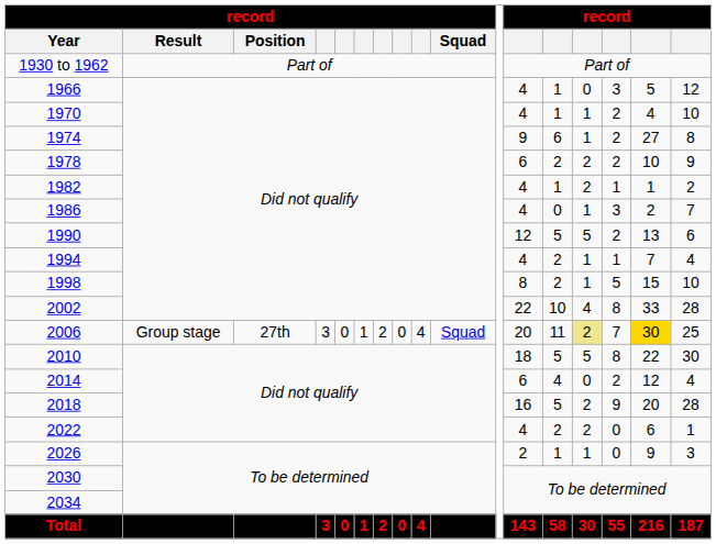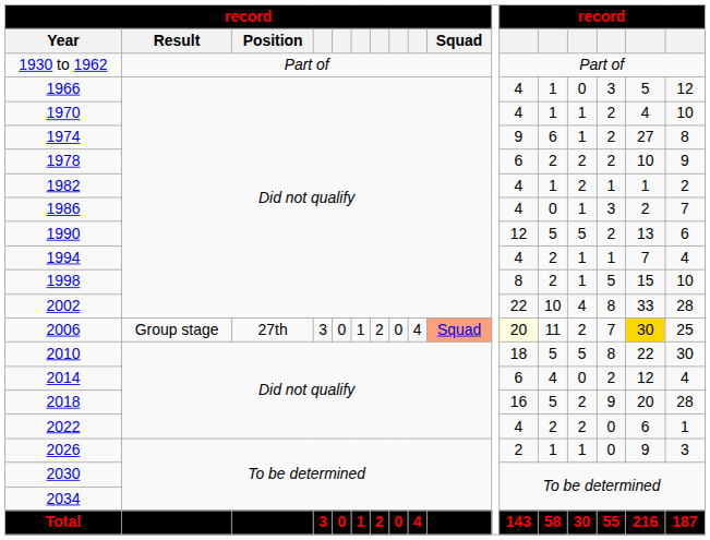2006 | record / Squad: no background -> lightsalmon background
2006 | column 12: no background -> lightyellow background
2006 | column 14: khaki background -> no background
